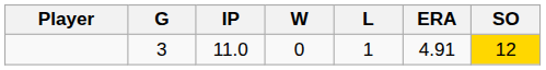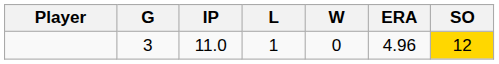columns swapped: W <-> L
row 2 | ERA: 4.91 -> 4.96
